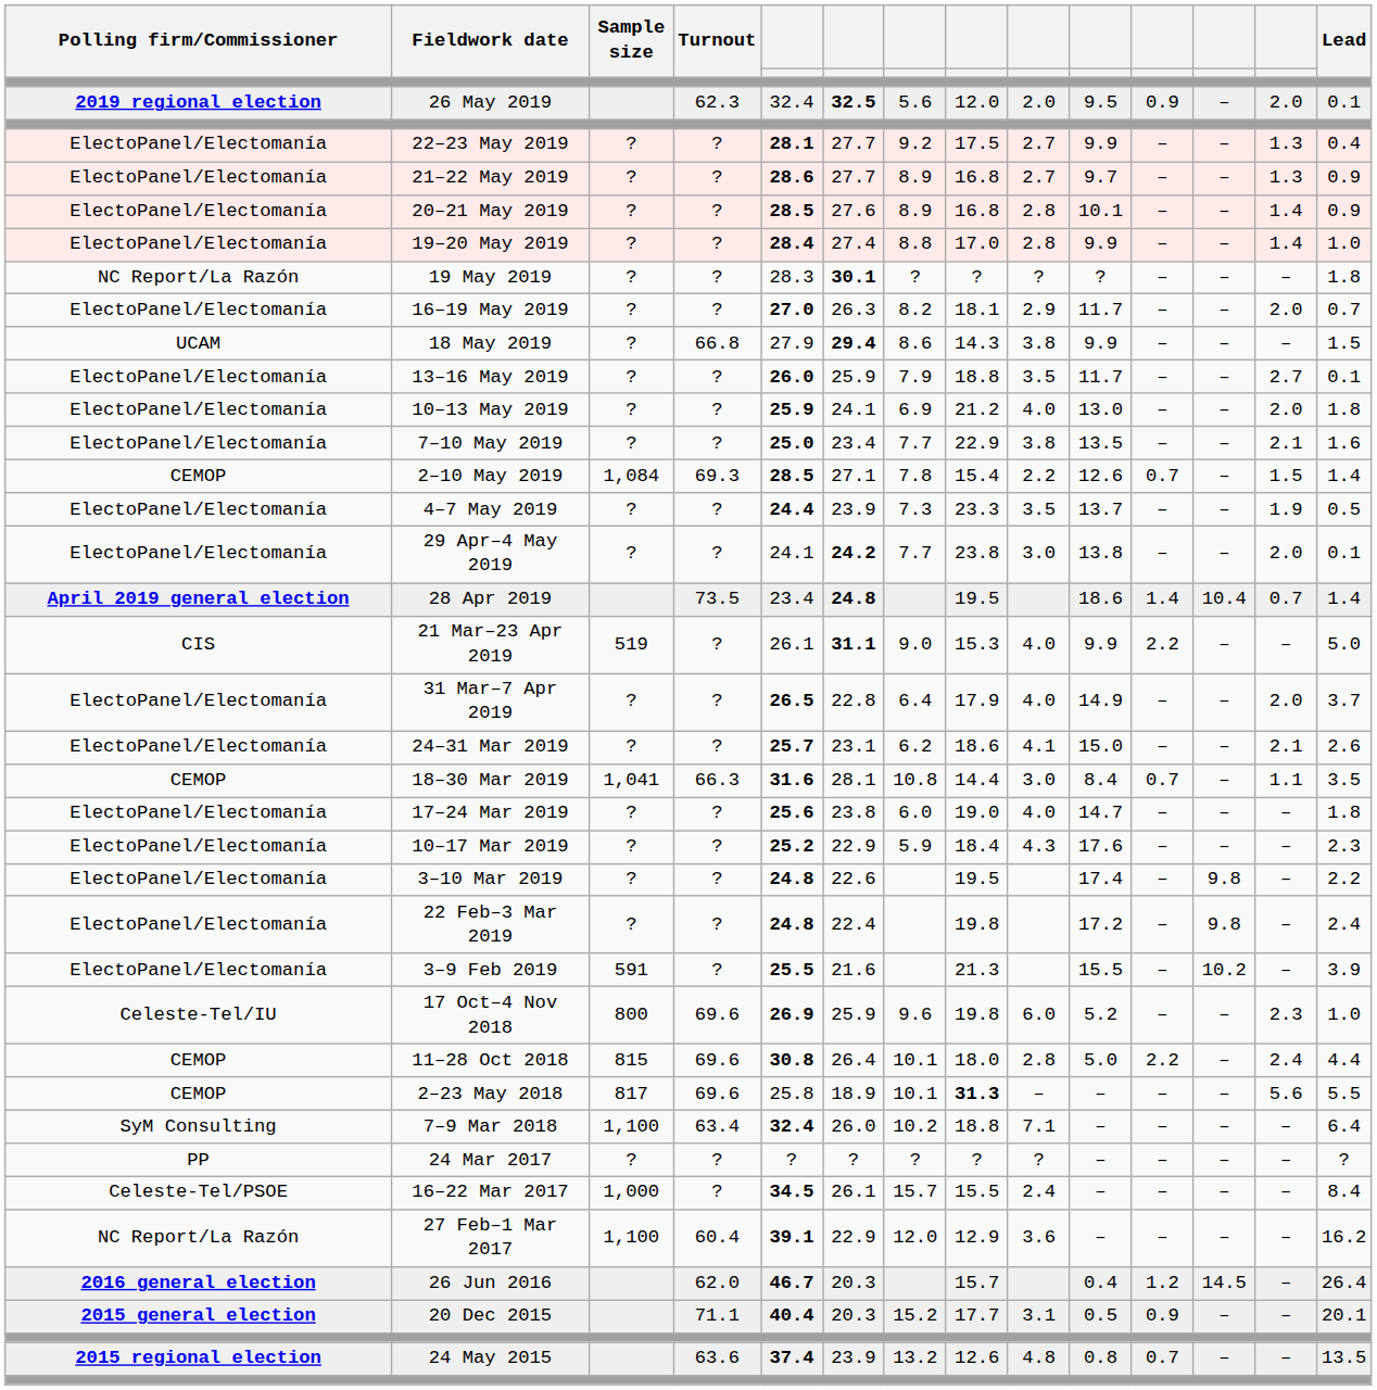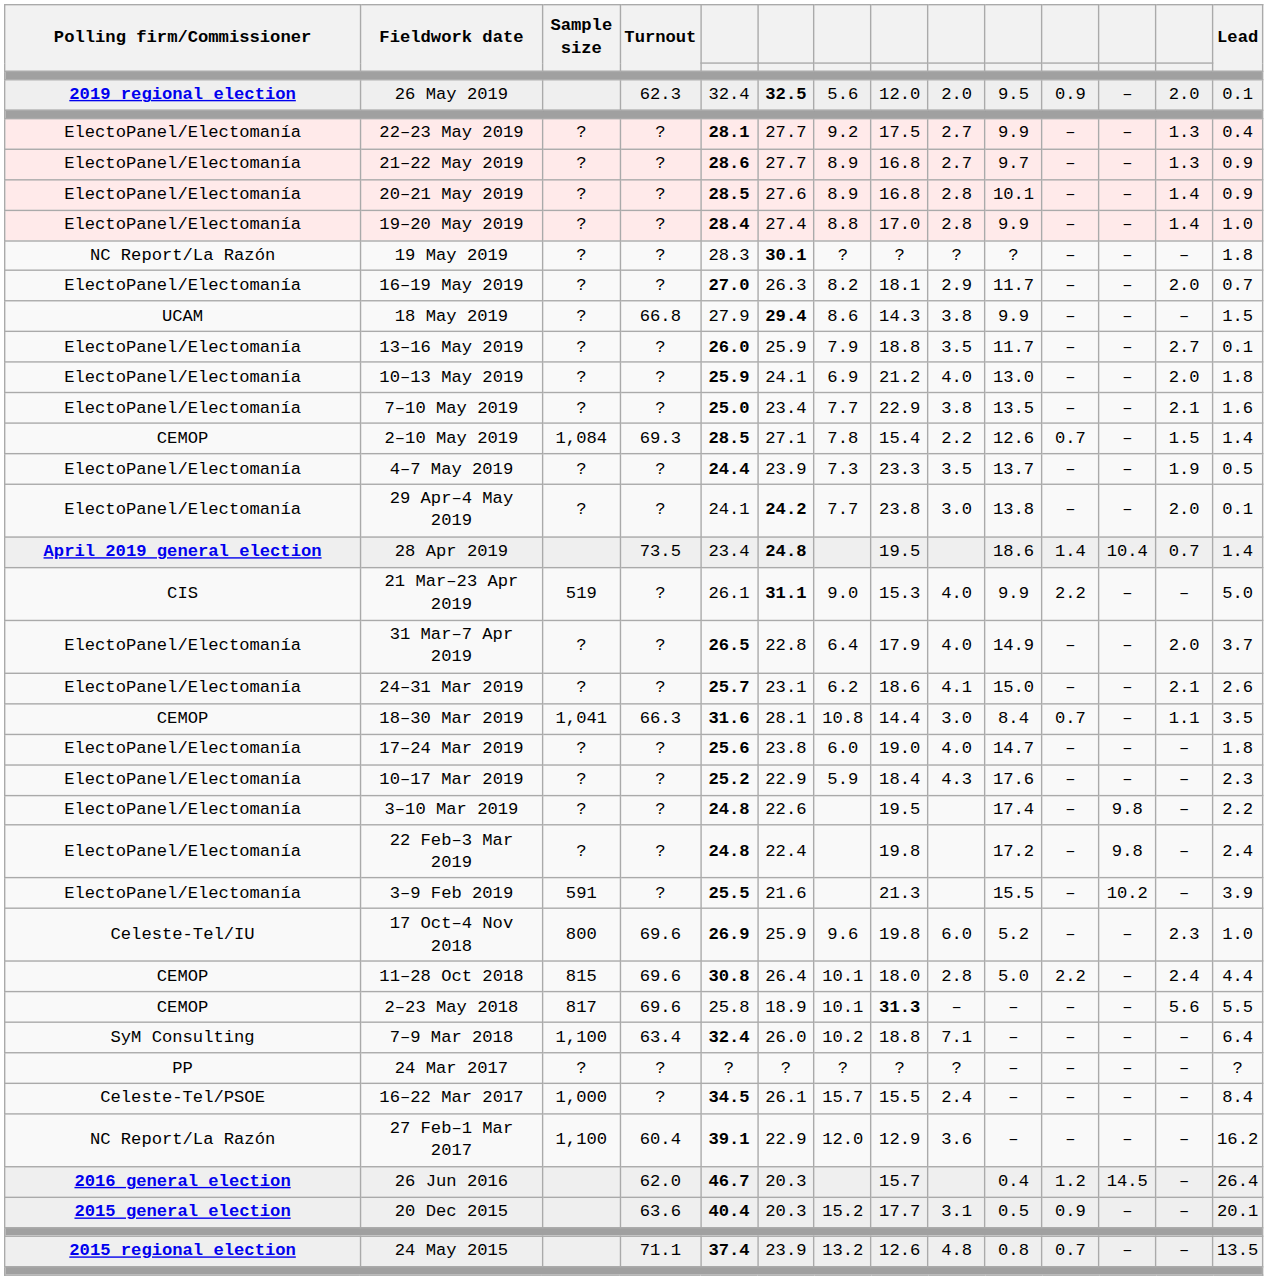20 Dec 2015 | Turnout: 71.1 -> 63.6
24 May 2015 | Turnout: 63.6 -> 71.1
